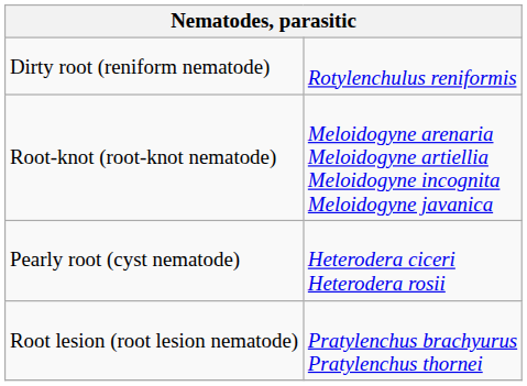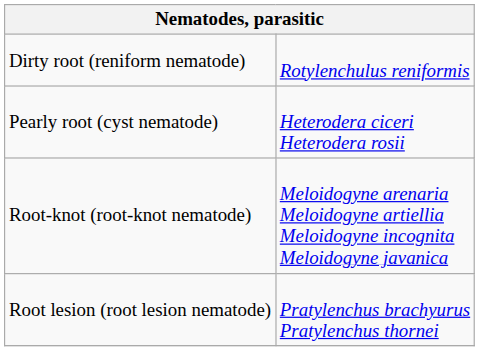rows swapped: Pearly root (cyst nematode) <-> Root-knot (root-knot nematode)
